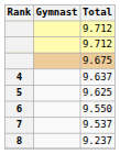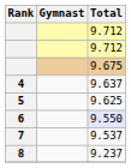9.550 | Total: no background -> lavender background
